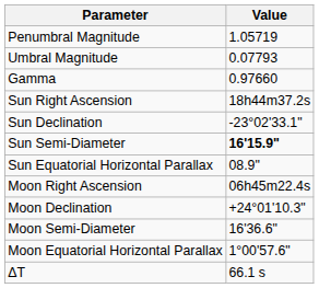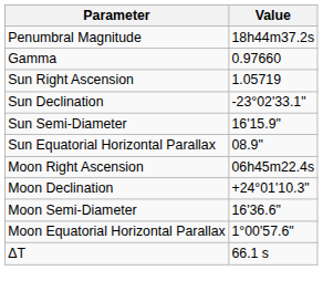Penumbral Magnitude | Value: 1.05719 -> 18h44m37.2s
- row: Umbral Magnitude | 0.07793
Sun Right Ascension | Value: 18h44m37.2s -> 1.05719
Sun Semi-Diameter | Value: bold -> normal
